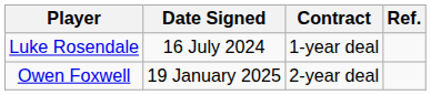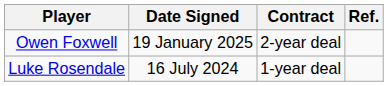rows swapped: Luke Rosendale <-> Owen Foxwell
